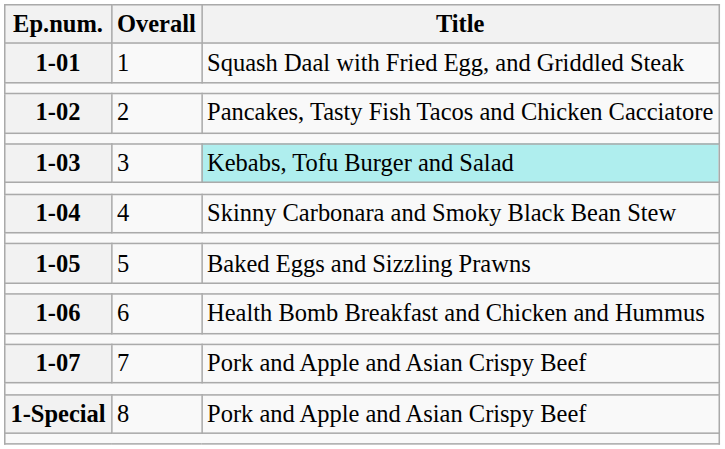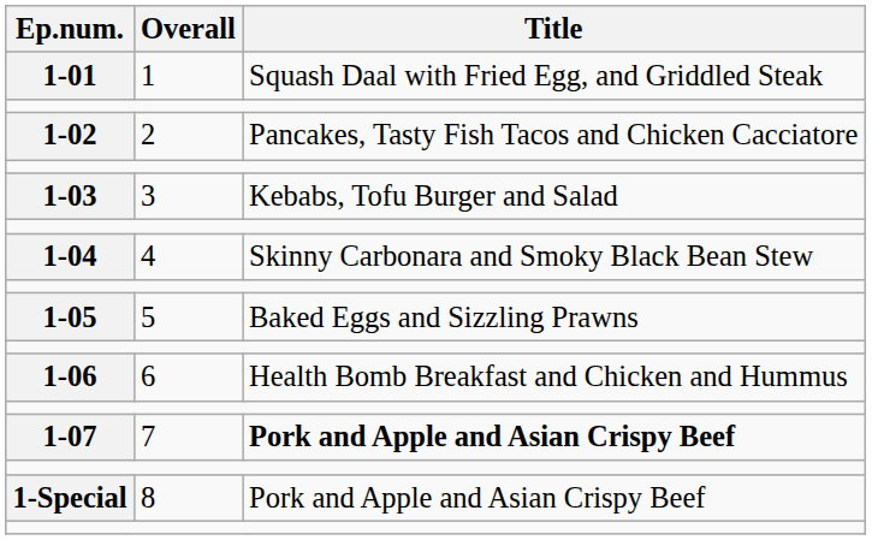1-03 | Title: paleturquoise background -> no background
1-07 | Title: normal -> bold
